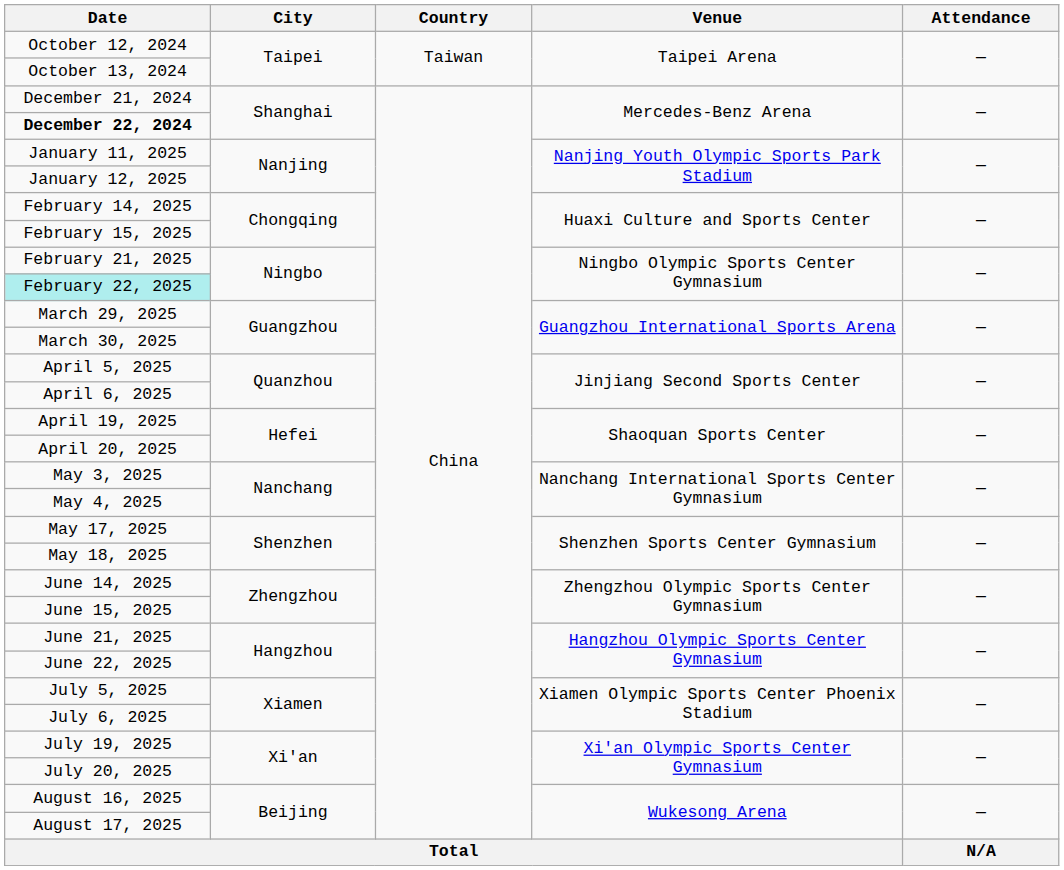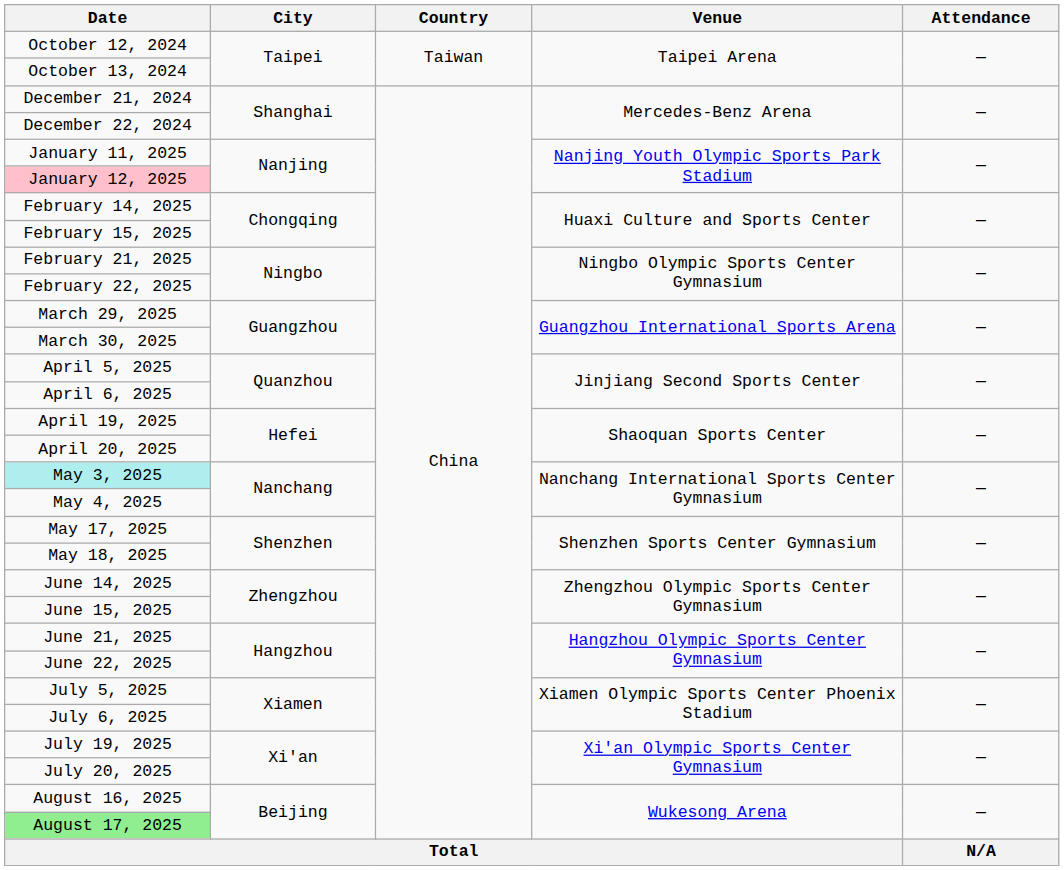December 22, 2024 | Date: bold -> normal
January 12, 2025 | Date: no background -> pink background
February 22, 2025 | Date: paleturquoise background -> no background
May 3, 2025 | Date: no background -> paleturquoise background
August 17, 2025 | Date: no background -> lightgreen background
